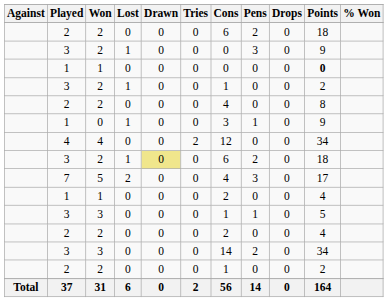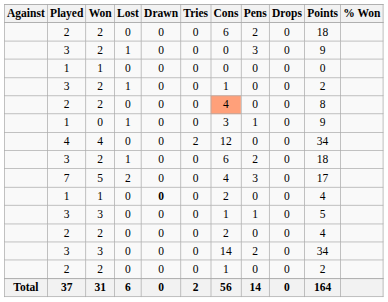row 4 | Points: bold -> normal
row 6 | Cons: no background -> lightsalmon background
row 9 | Drawn: khaki background -> no background
row 11 | Drawn: normal -> bold
